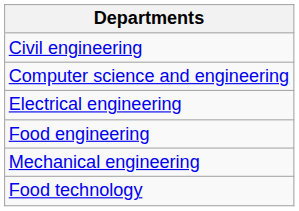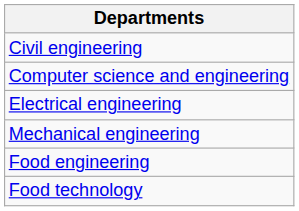row 5 | column 1: Food engineering -> Mechanical engineering
row 6 | column 1: Mechanical engineering -> Food engineering
